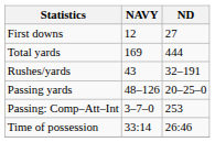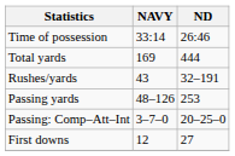rows swapped: First downs <-> Time of possession
Passing yards | ND: 20–25–0 -> 253
Passing: Comp–Att–Int | ND: 253 -> 20–25–0
